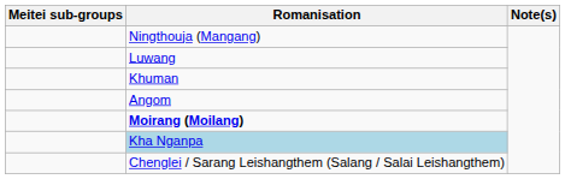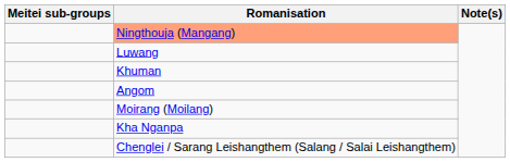Ningthouja (Mangang) | Romanisation: no background -> lightsalmon background
Moirang (Moilang) | Romanisation: bold -> normal
Kha Nganpa | Romanisation: lightblue background -> no background
